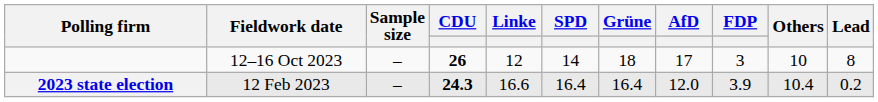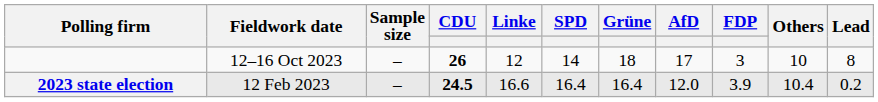2023 state election | CDU: 24.3 -> 24.5
